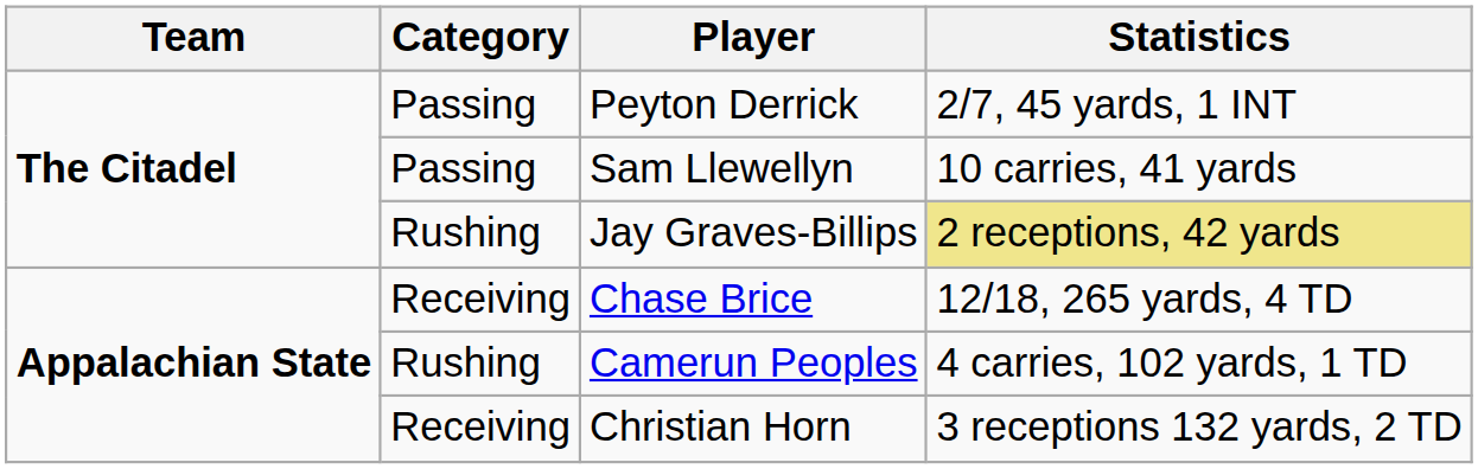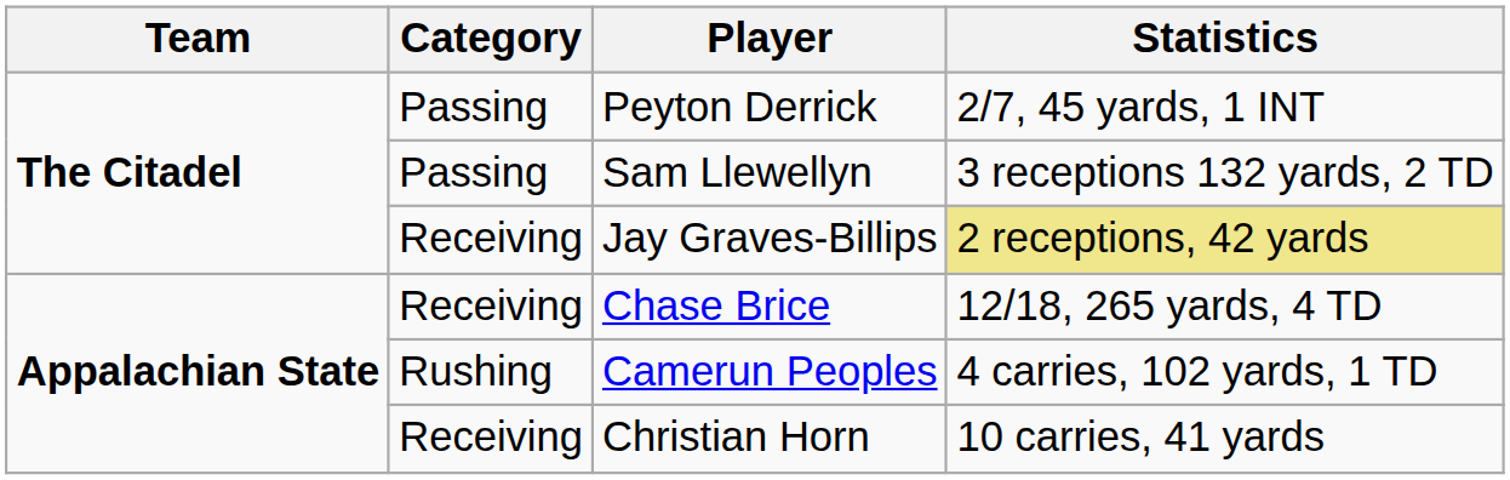Sam Llewellyn | Statistics: 10 carries, 41 yards -> 3 receptions 132 yards, 2 TD
Jay Graves-Billips | Category: Rushing -> Receiving
Christian Horn | Statistics: 3 receptions 132 yards, 2 TD -> 10 carries, 41 yards
